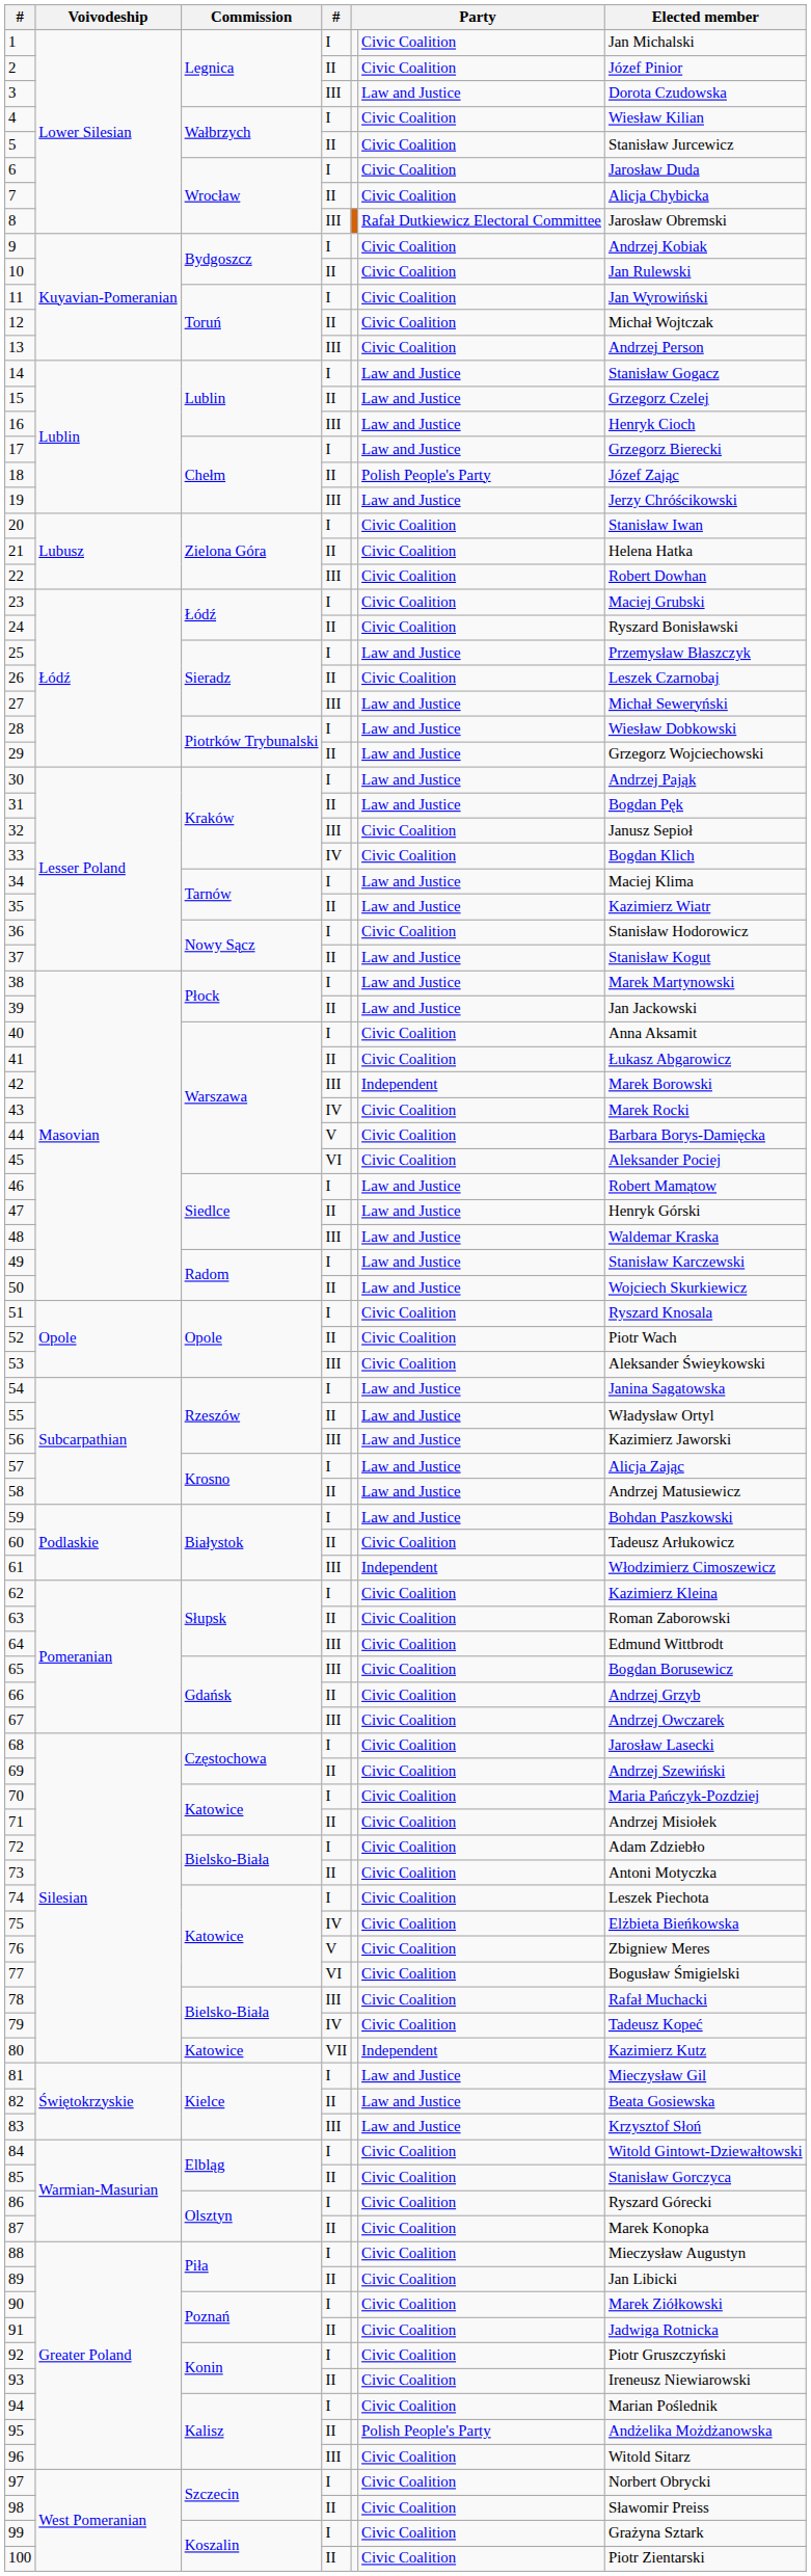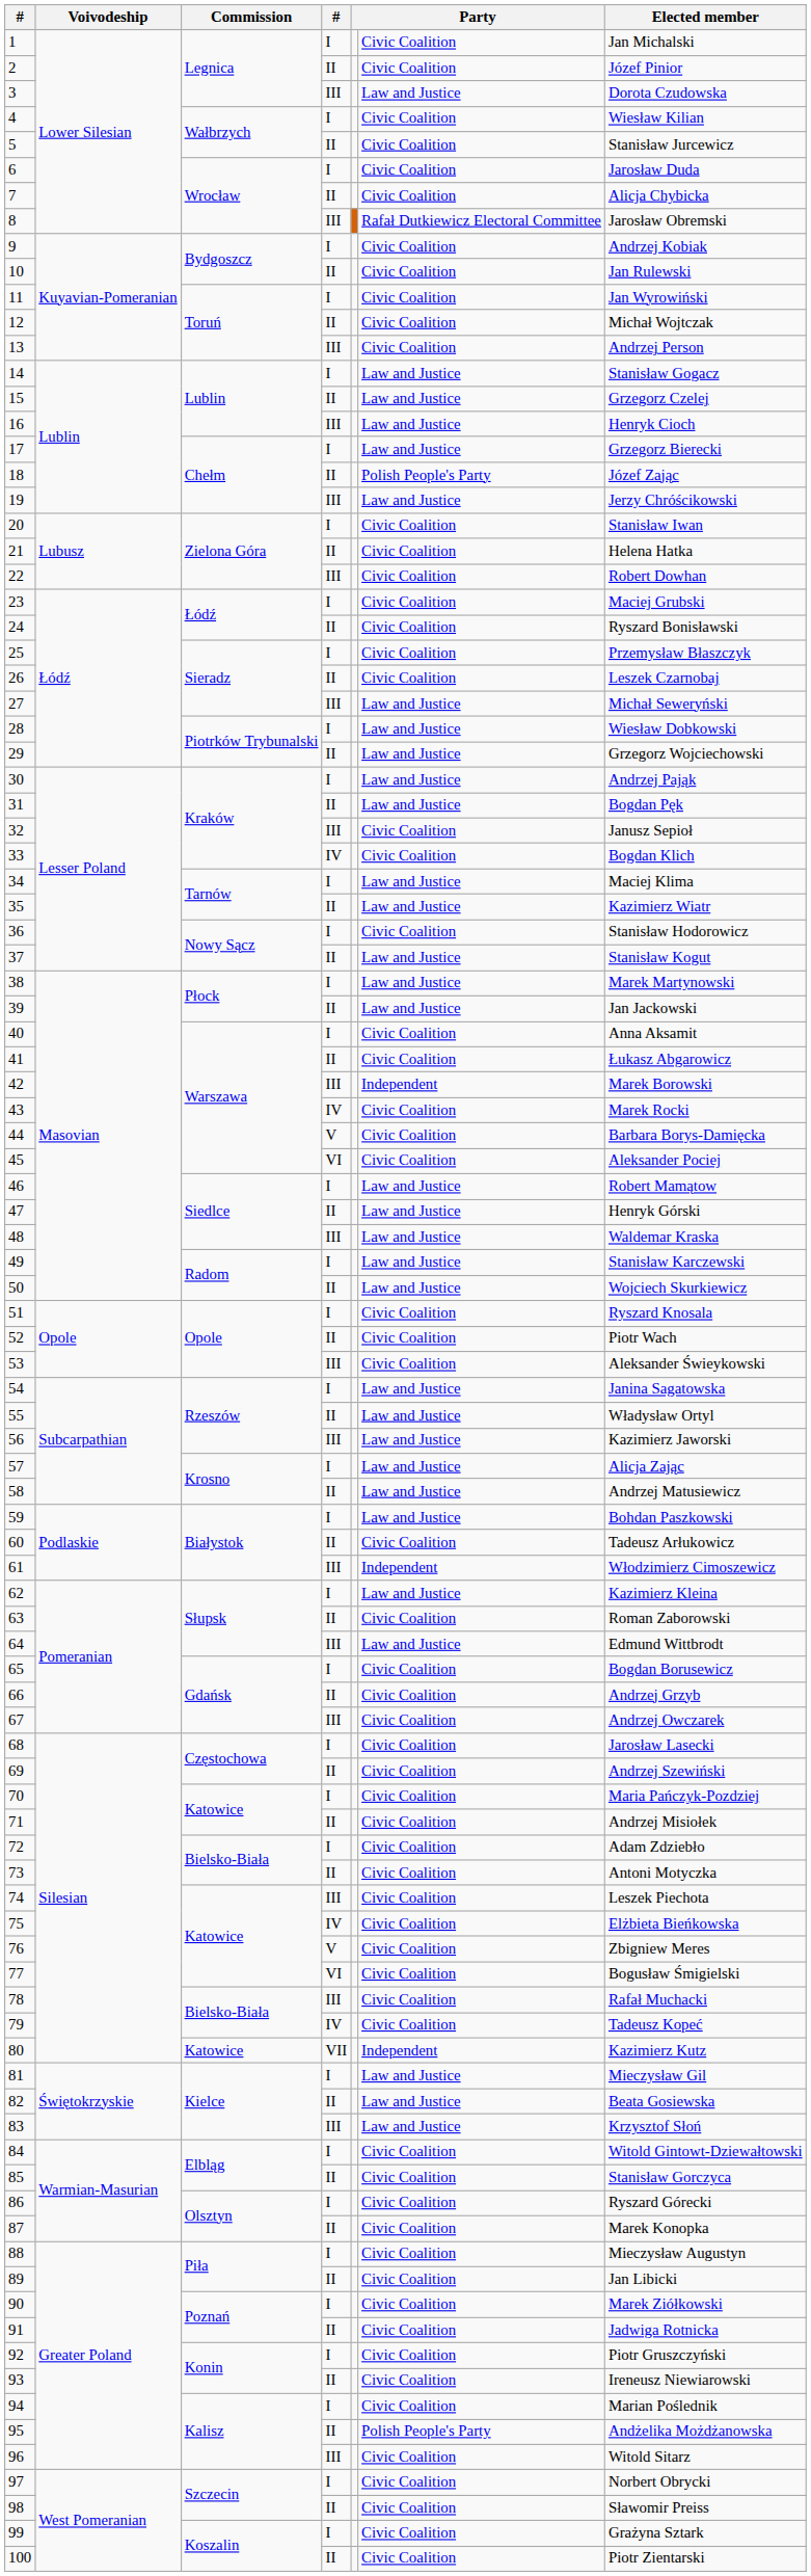25 | column 6: Law and Justice -> Civic Coalition
62 | column 6: Civic Coalition -> Law and Justice
64 | column 6: Civic Coalition -> Law and Justice
65 | column 4: III -> I
74 | column 4: I -> III
